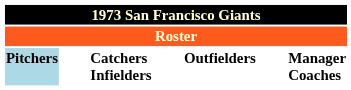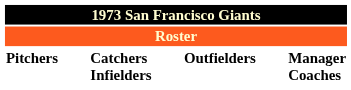Pitchers | column 1: lightblue background -> no background
